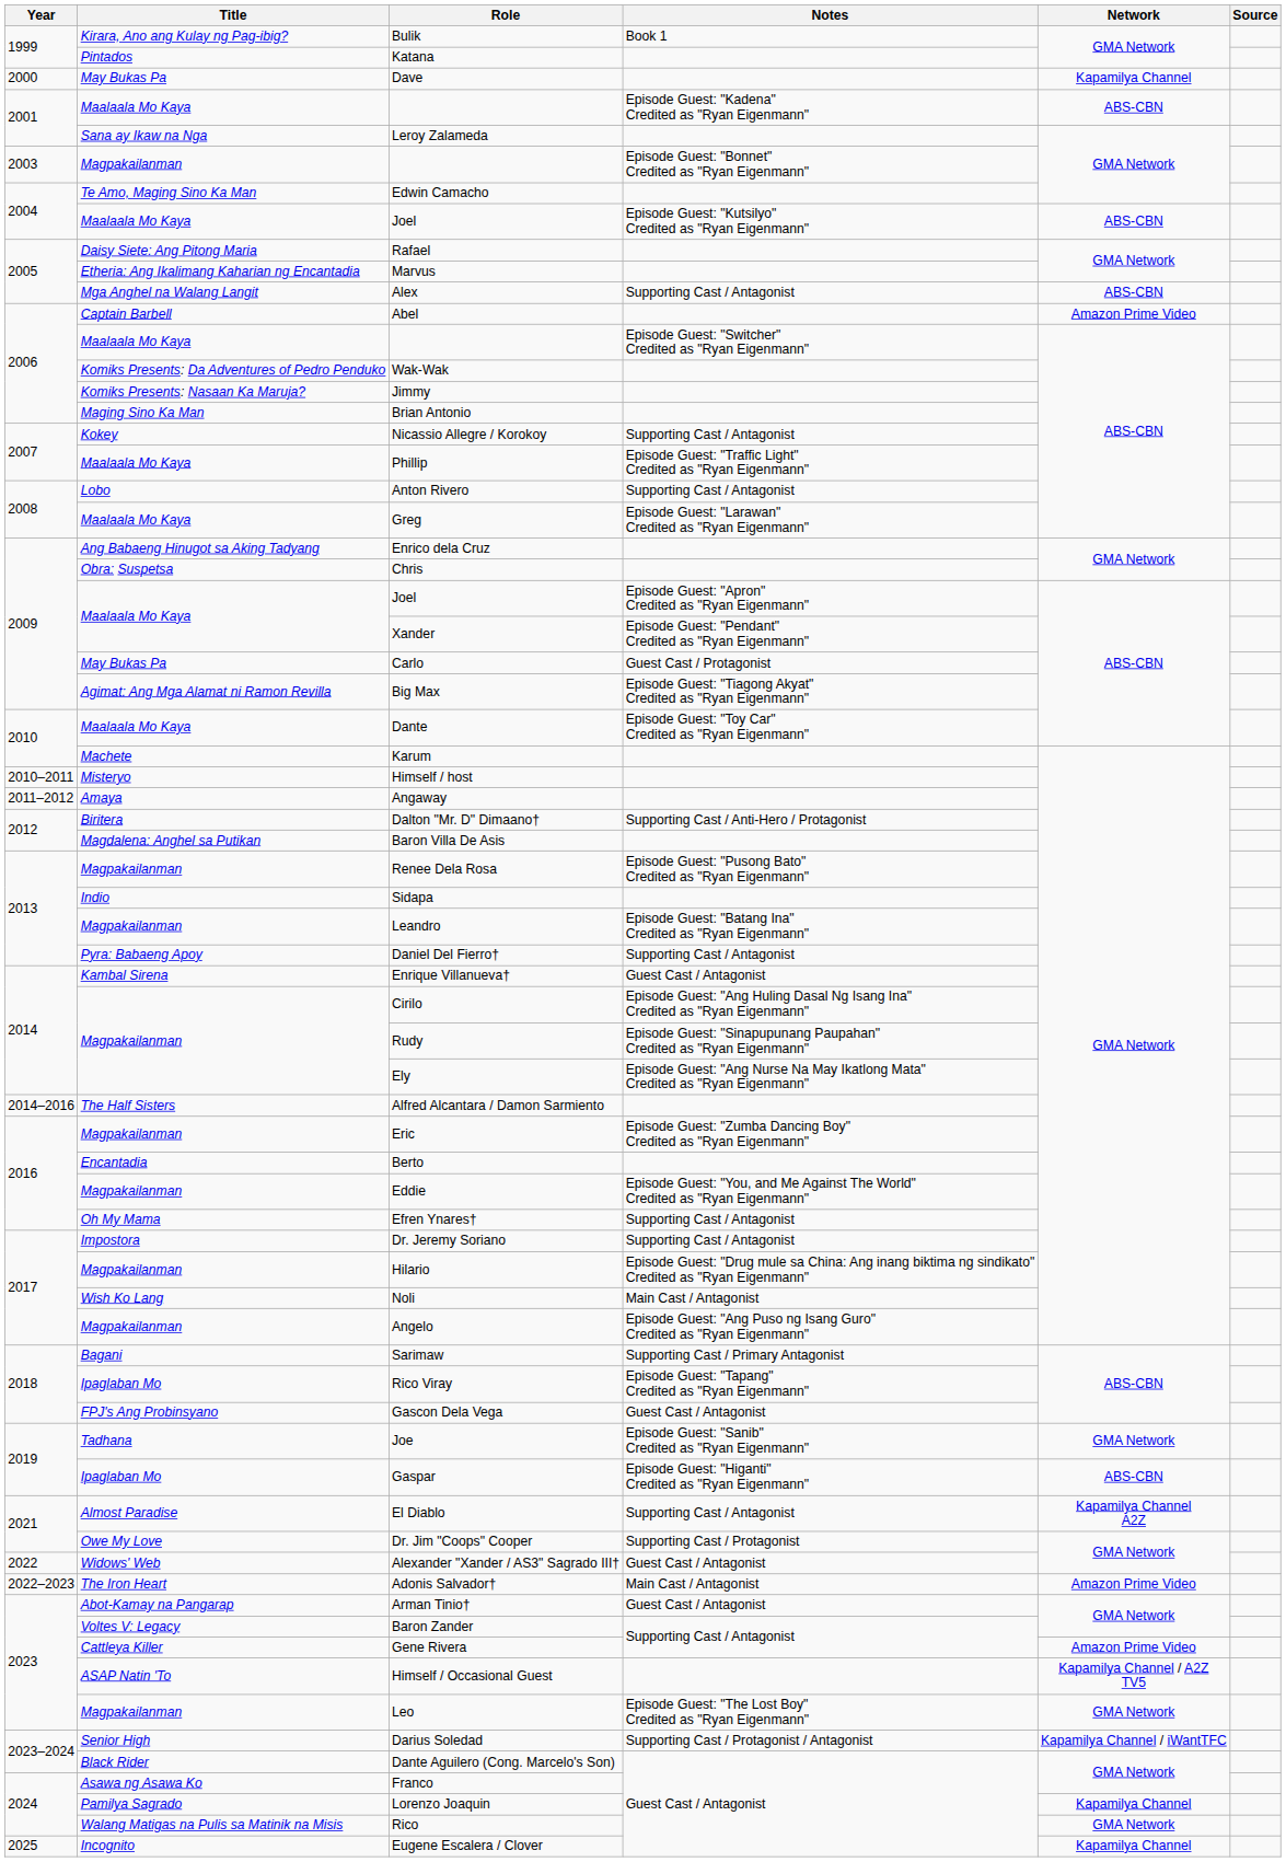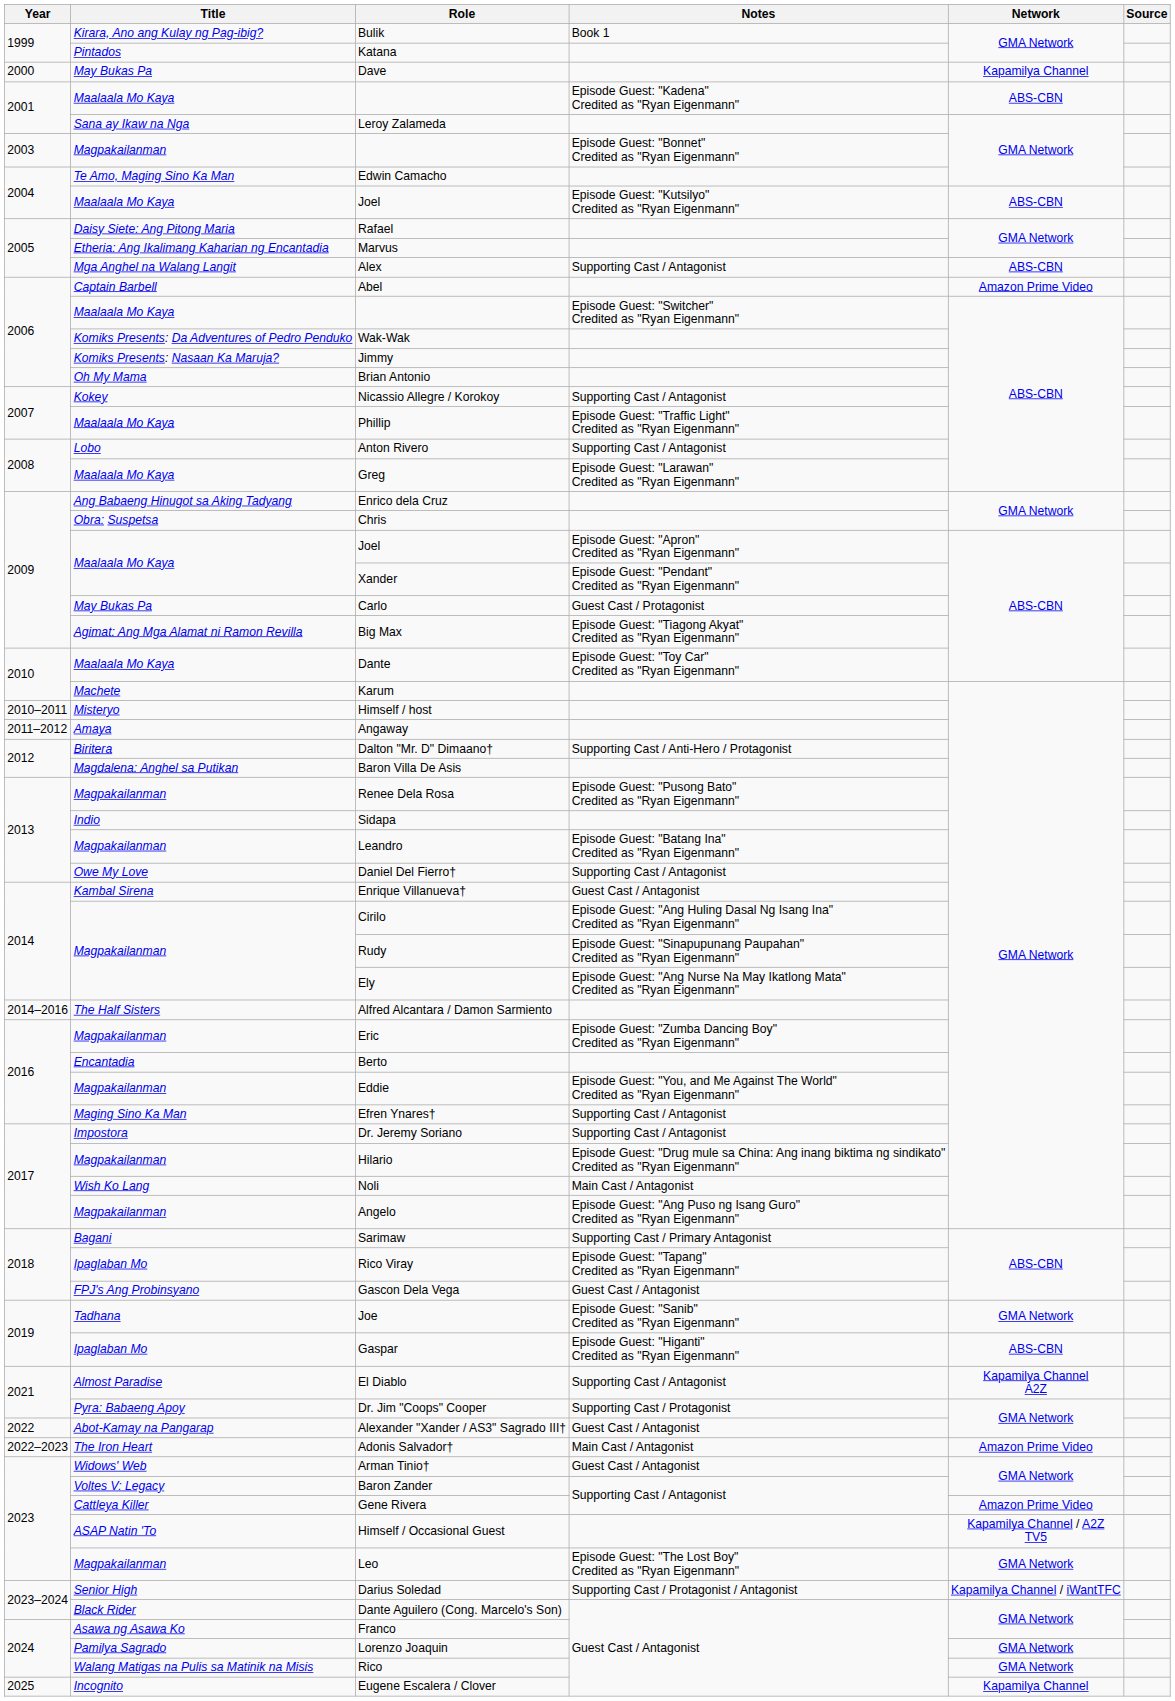Brian Antonio | Title: Maging Sino Ka Man -> Oh My Mama
Daniel Del Fierro† | Title: Pyra: Babaeng Apoy -> Owe My Love
Efren Ynares† | Title: Oh My Mama -> Maging Sino Ka Man
Dr. Jim "Coops" Cooper | Title: Owe My Love -> Pyra: Babaeng Apoy
Alexander "Xander / AS3" Sagrado III† | Title: Widows' Web -> Abot-Kamay na Pangarap
Arman Tinio† | Title: Abot-Kamay na Pangarap -> Widows' Web
Lorenzo Joaquin | Network: Kapamilya Channel -> GMA Network
